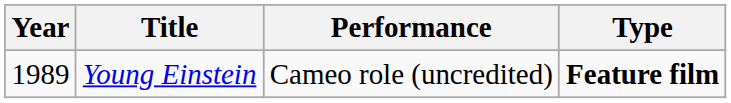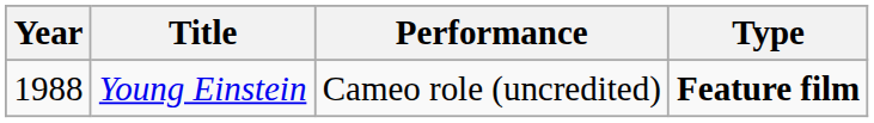Young Einstein | Year: 1989 -> 1988
